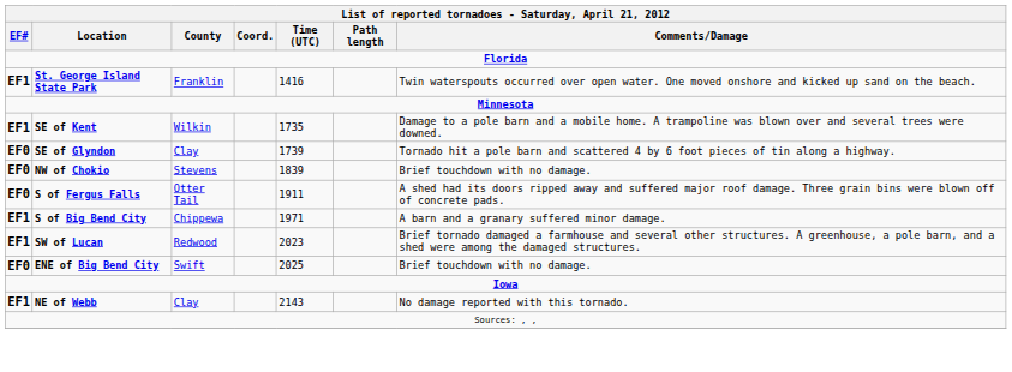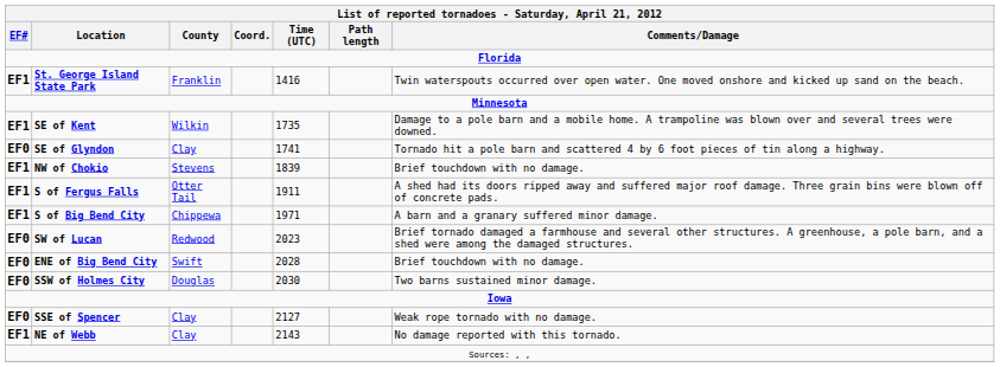SE of Glyndon | Time (UTC): 1739 -> 1741
NW of Chokio | EF#: EF0 -> EF1
S of Fergus Falls | EF#: EF0 -> EF1
SW of Lucan | EF#: EF1 -> EF0
ENE of Big Bend City | Time (UTC): 2025 -> 2028
+ row: EF0 | SSW of Holmes City | Douglas | 2030 | Two barns sustained minor damage.
+ row: EF0 | SSE of Spencer | Clay | 2127 | Weak rope tornado with no damage.
